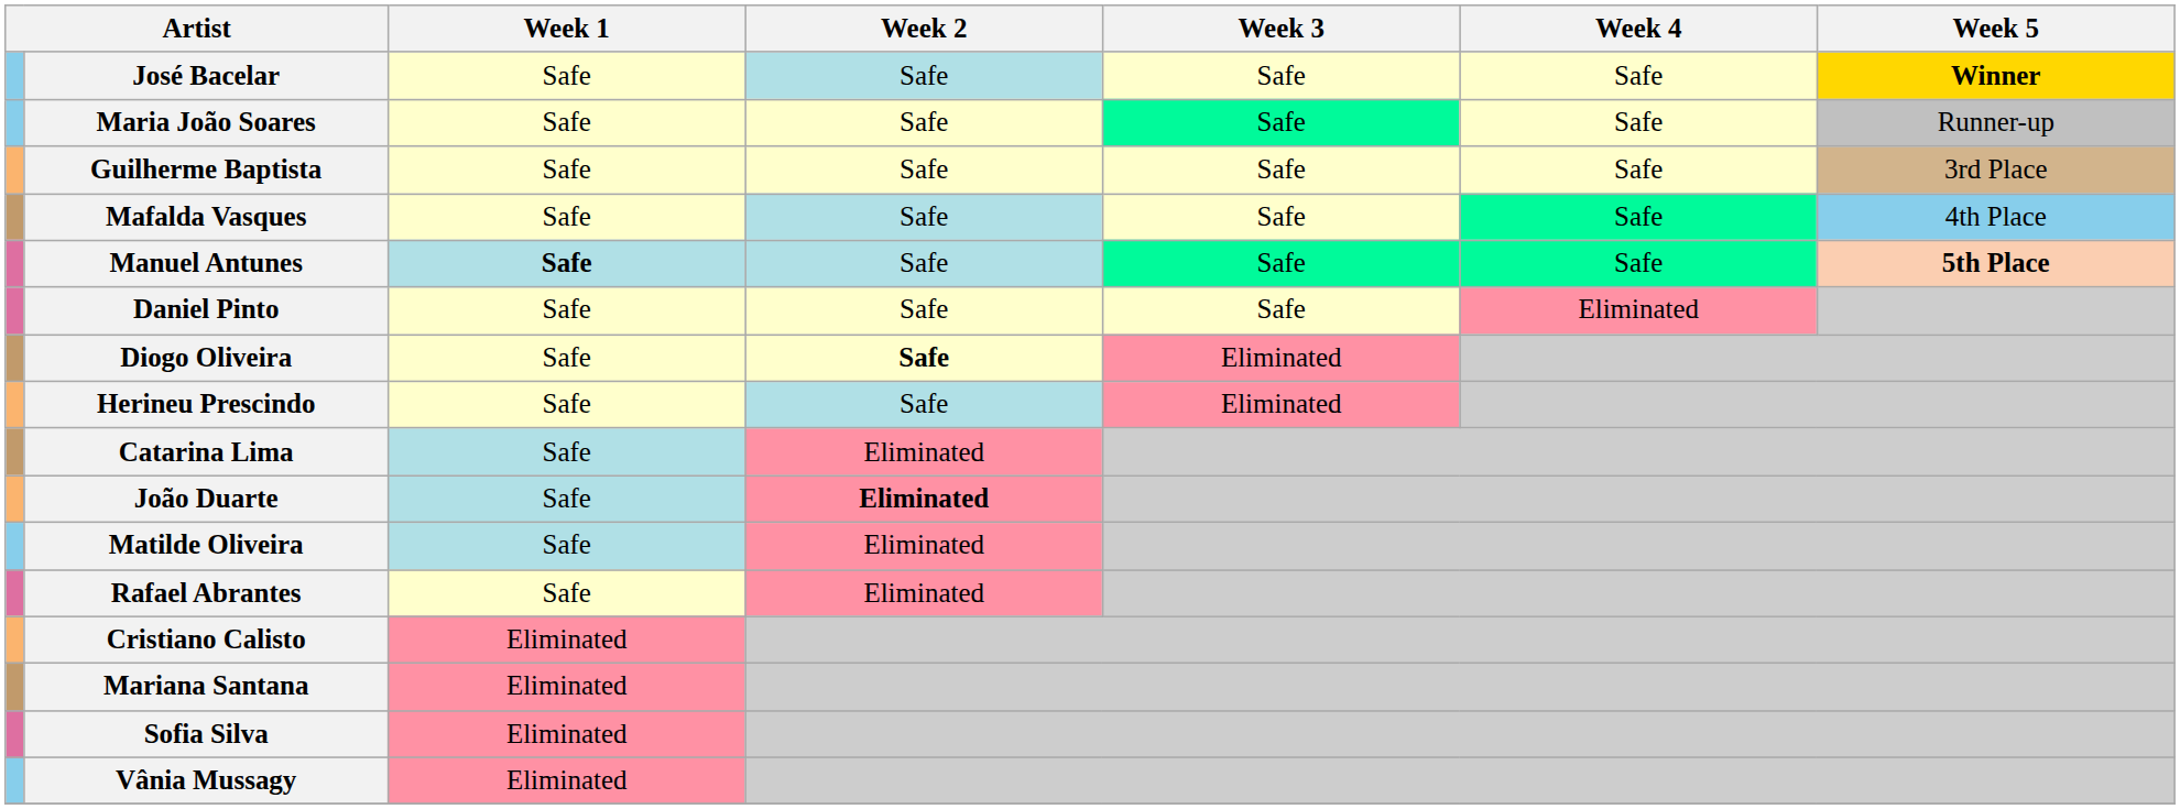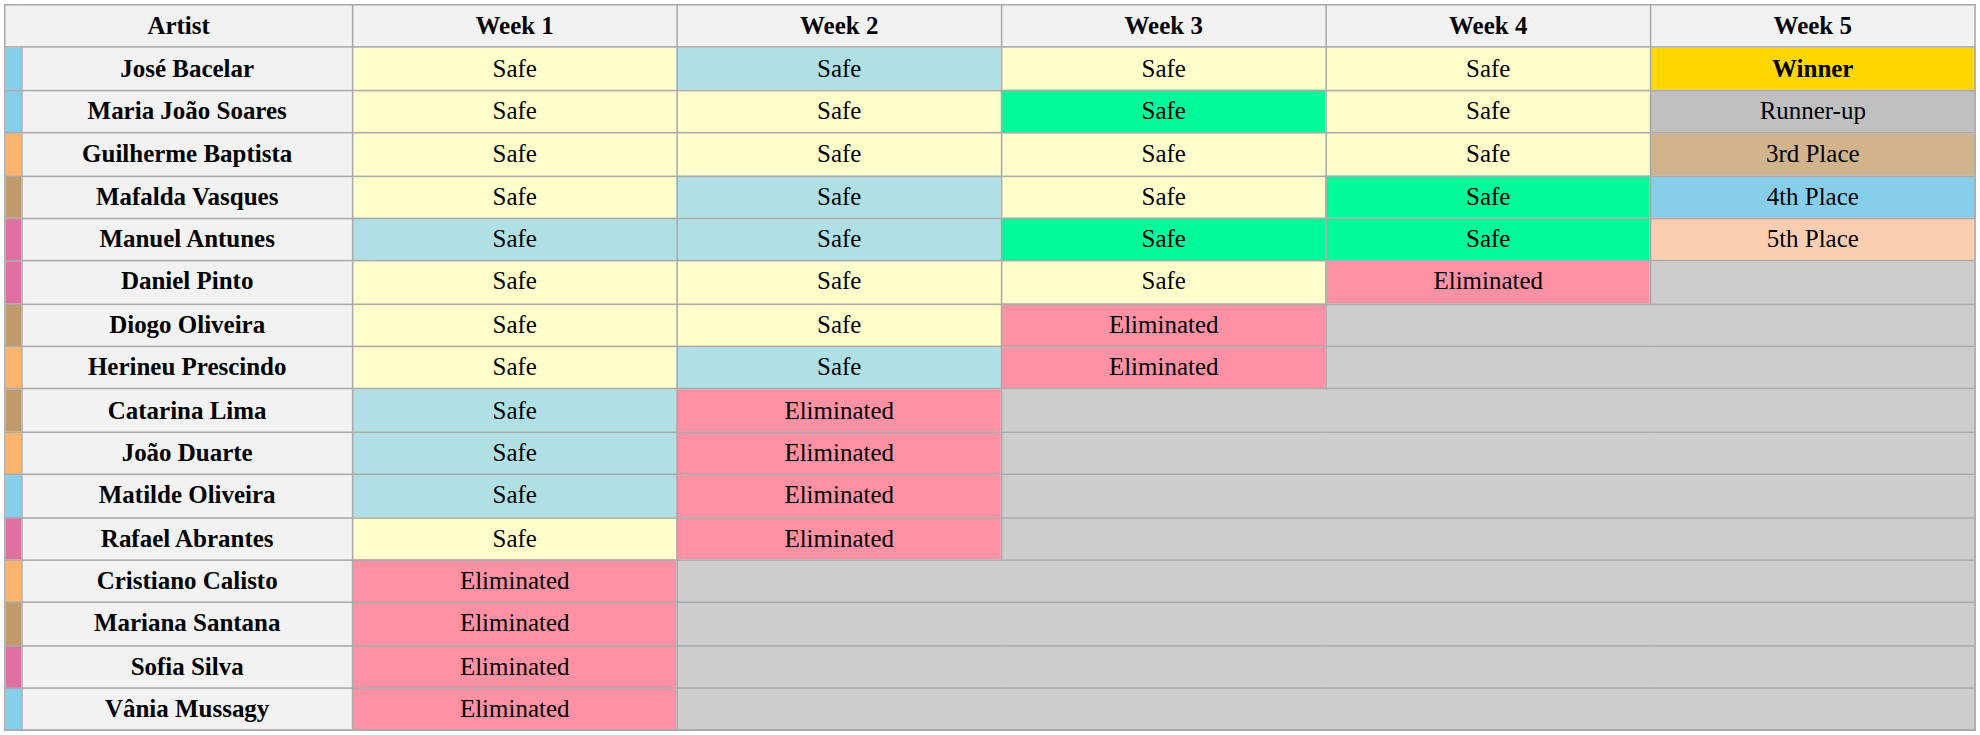Manuel Antunes | Week 1: bold -> normal
Manuel Antunes | Week 5: bold -> normal
Diogo Oliveira | Week 2: bold -> normal
João Duarte | Week 2: bold -> normal
